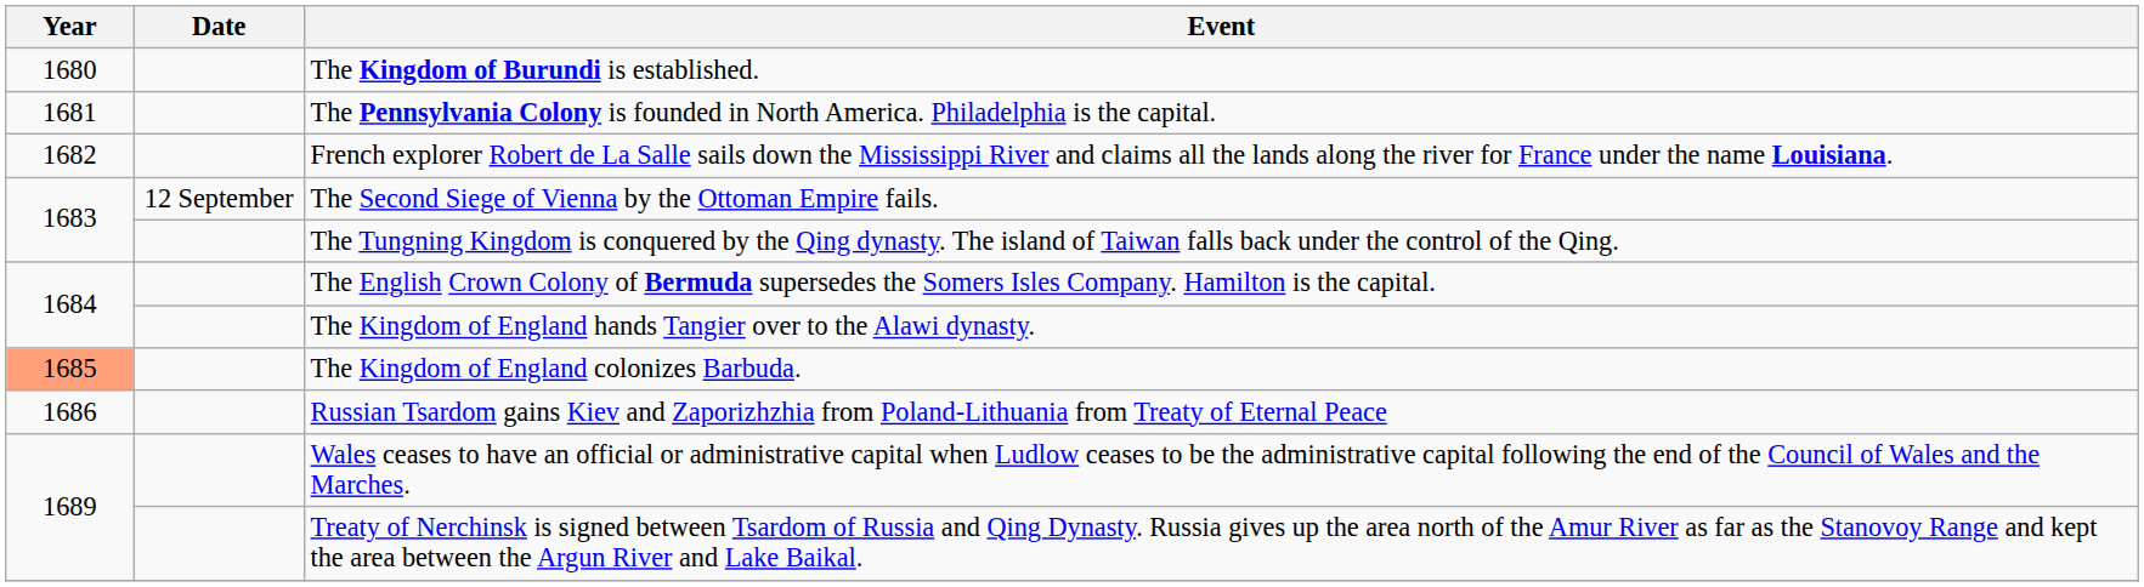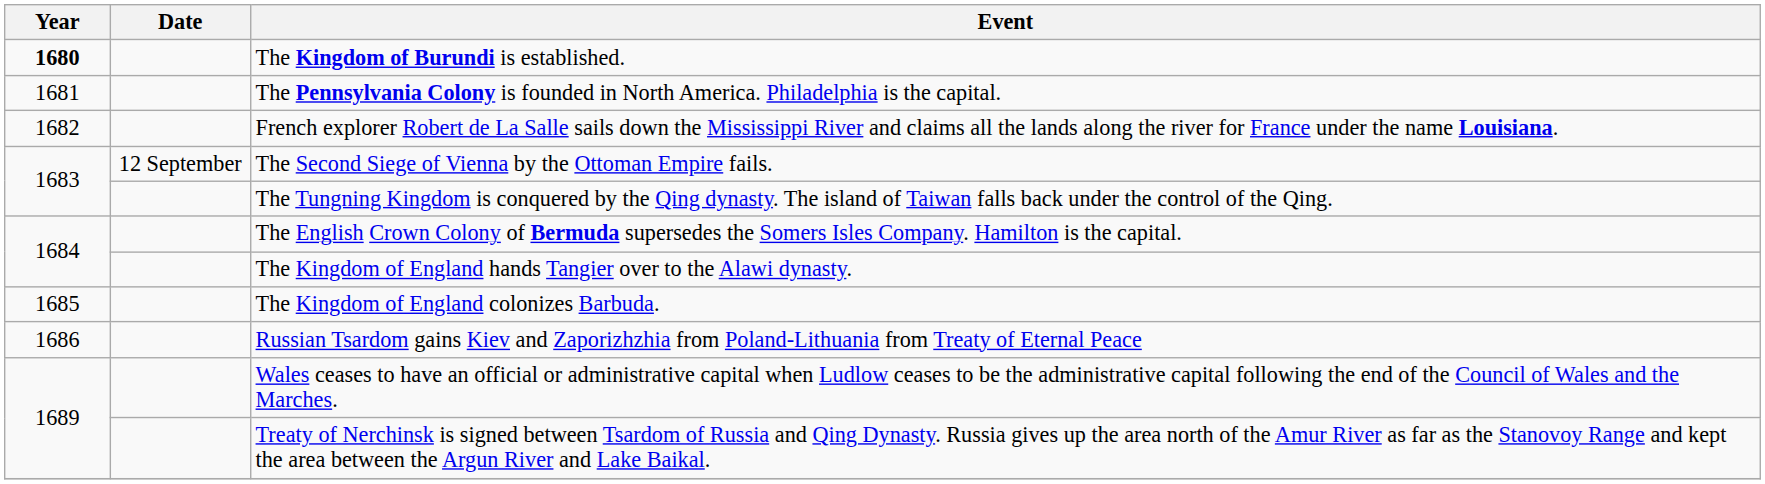The Kingdom of Burundi is established. | Year: normal -> bold
The Kingdom of England colonizes Barbuda. | Year: lightsalmon background -> no background
